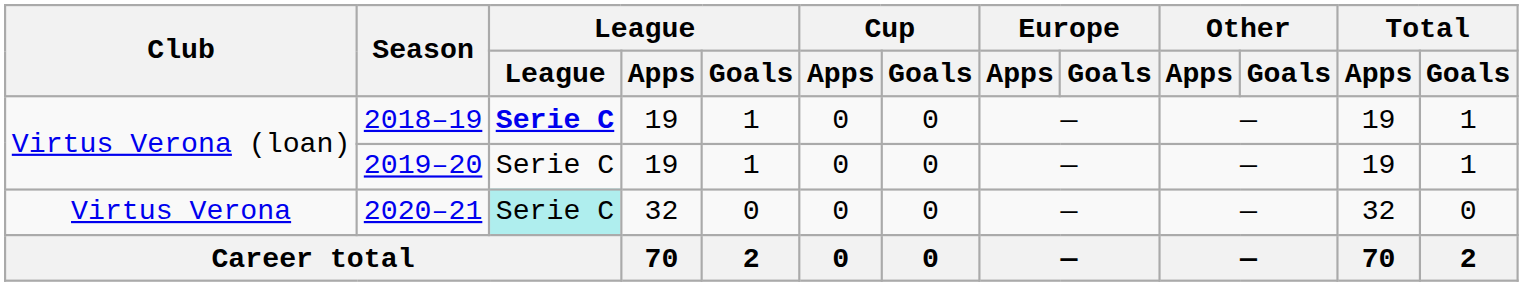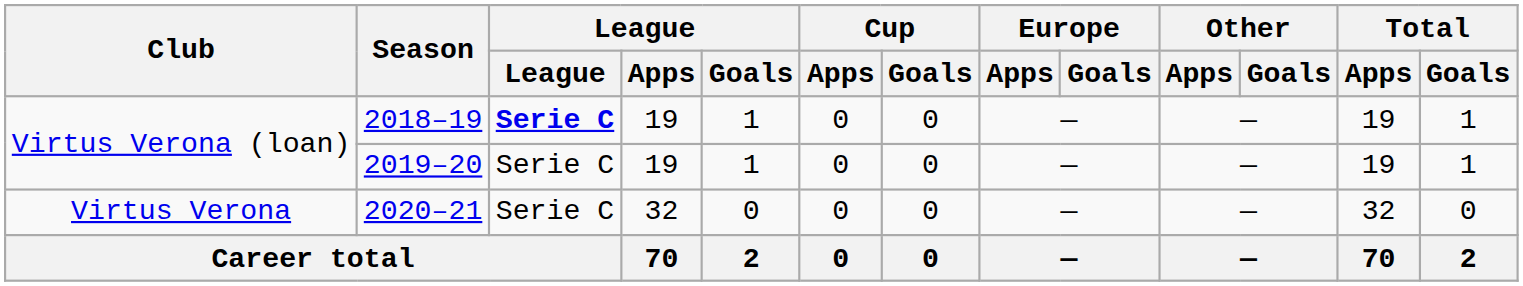2020–21 | League: paleturquoise background -> no background
